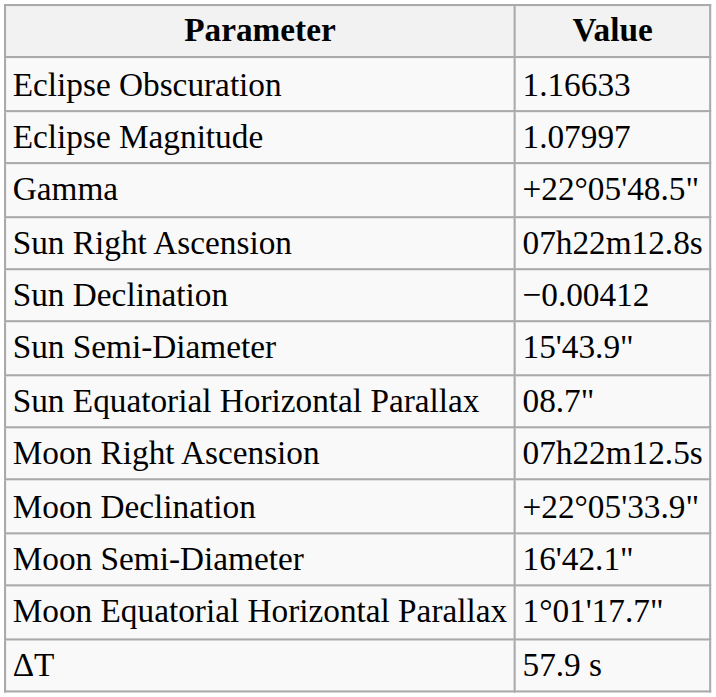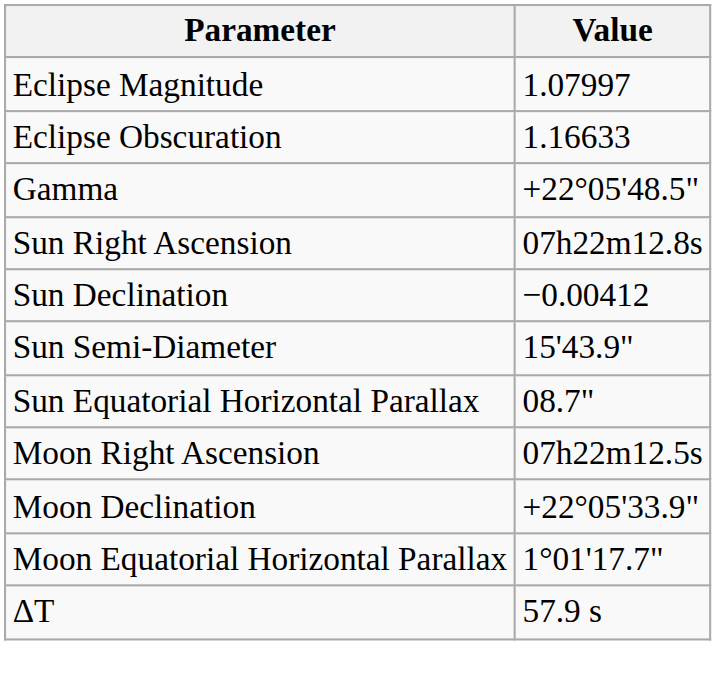rows swapped: Eclipse Magnitude <-> Eclipse Obscuration
- row: Moon Semi-Diameter | 16'42.1"
